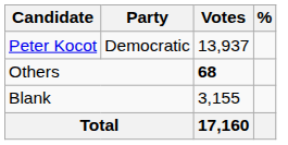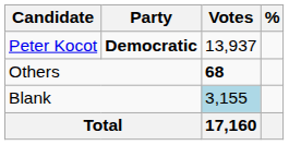Peter Kocot | Party: normal -> bold
Blank | Votes: no background -> lightblue background
